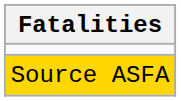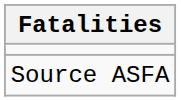row 3 | column 1: gold background -> no background
